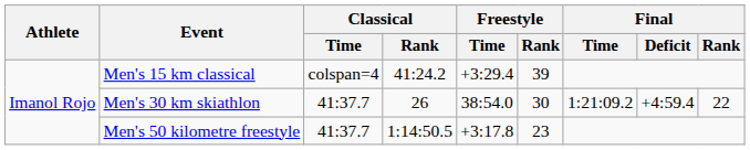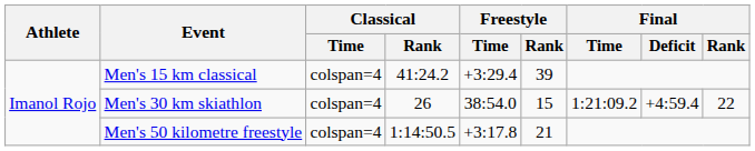Men's 30 km skiathlon | Classical / Time: 41:37.7 -> colspan=4
Men's 30 km skiathlon | Freestyle / Rank: 30 -> 15
Men's 50 kilometre freestyle | Classical / Time: 41:37.7 -> colspan=4
Men's 50 kilometre freestyle | Freestyle / Rank: 23 -> 21
